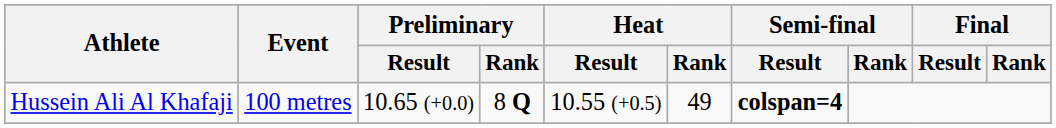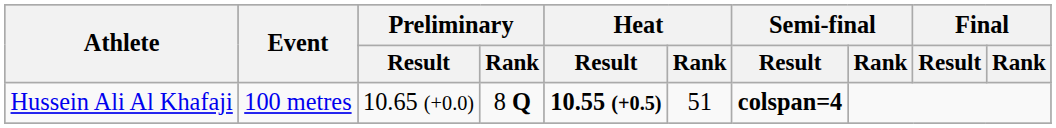Hussein Ali Al Khafaji | Heat / Result: normal -> bold
Hussein Ali Al Khafaji | Heat / Rank: 49 -> 51
